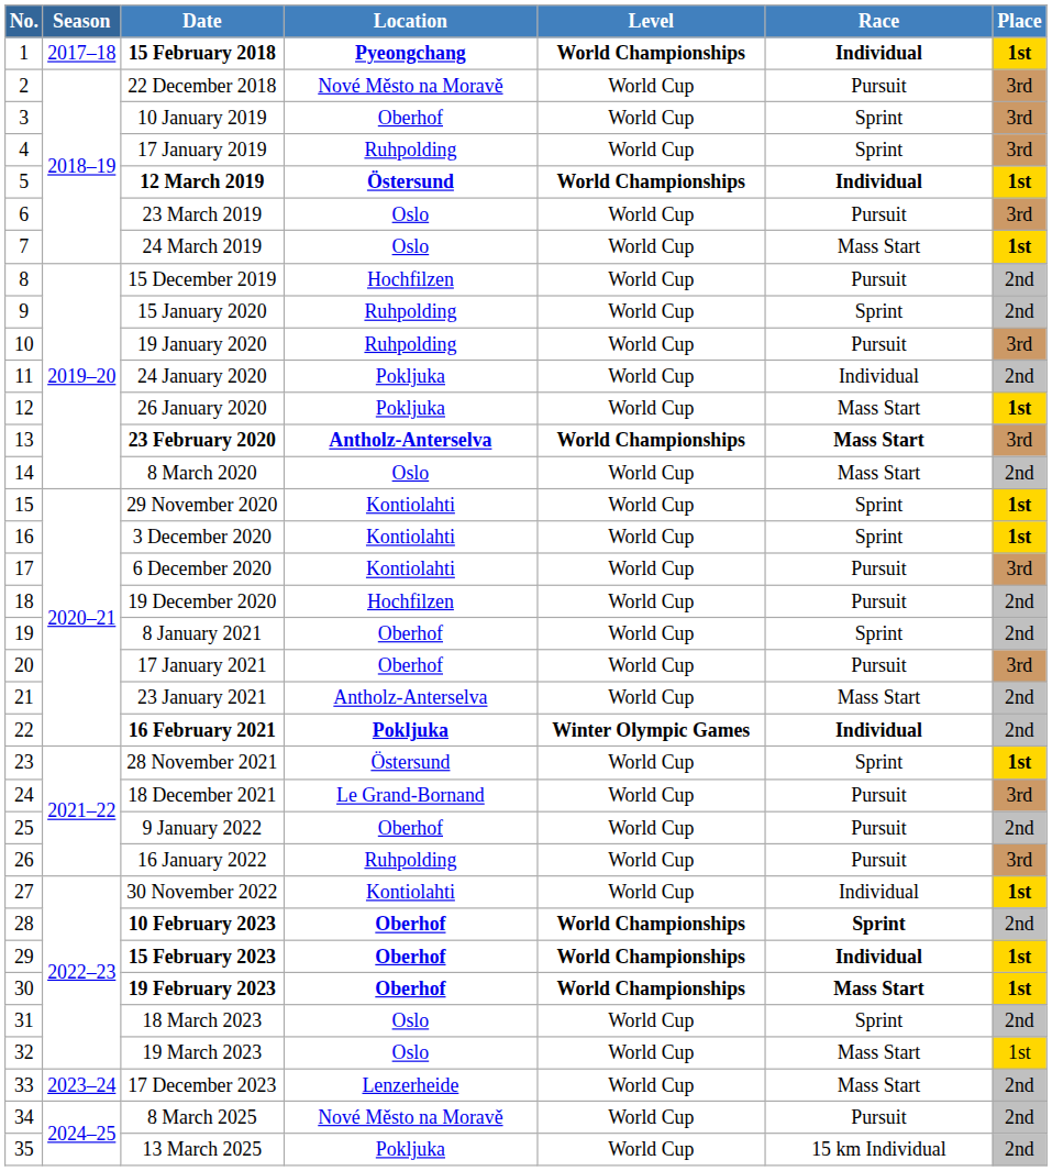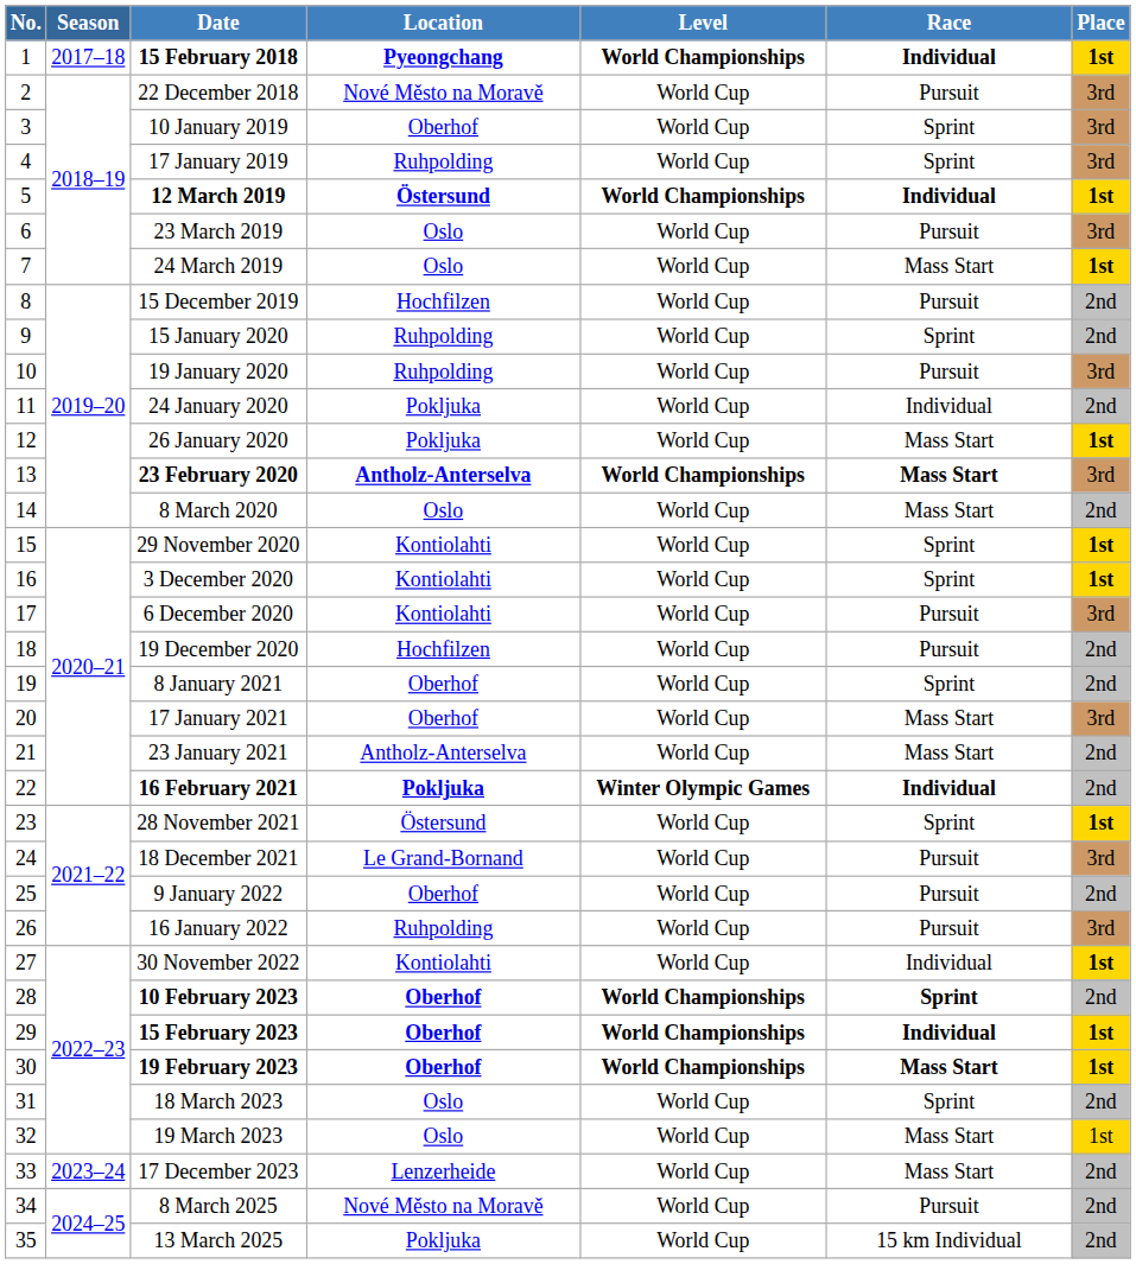17 January 2021 | Race: Pursuit -> Mass Start
